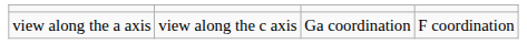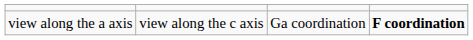view along the a axis | column 4: normal -> bold
